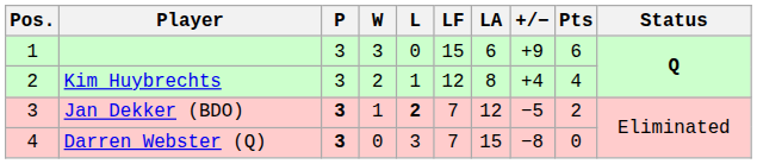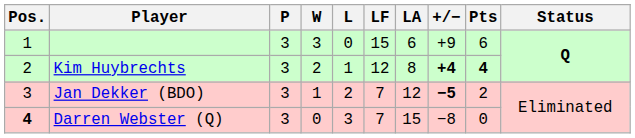Kim Huybrechts | +/−: normal -> bold
Kim Huybrechts | Pts: normal -> bold
Jan Dekker (BDO) | P: bold -> normal
Jan Dekker (BDO) | L: bold -> normal
Jan Dekker (BDO) | +/−: normal -> bold
Darren Webster (Q) | Pos.: normal -> bold
Darren Webster (Q) | P: bold -> normal
